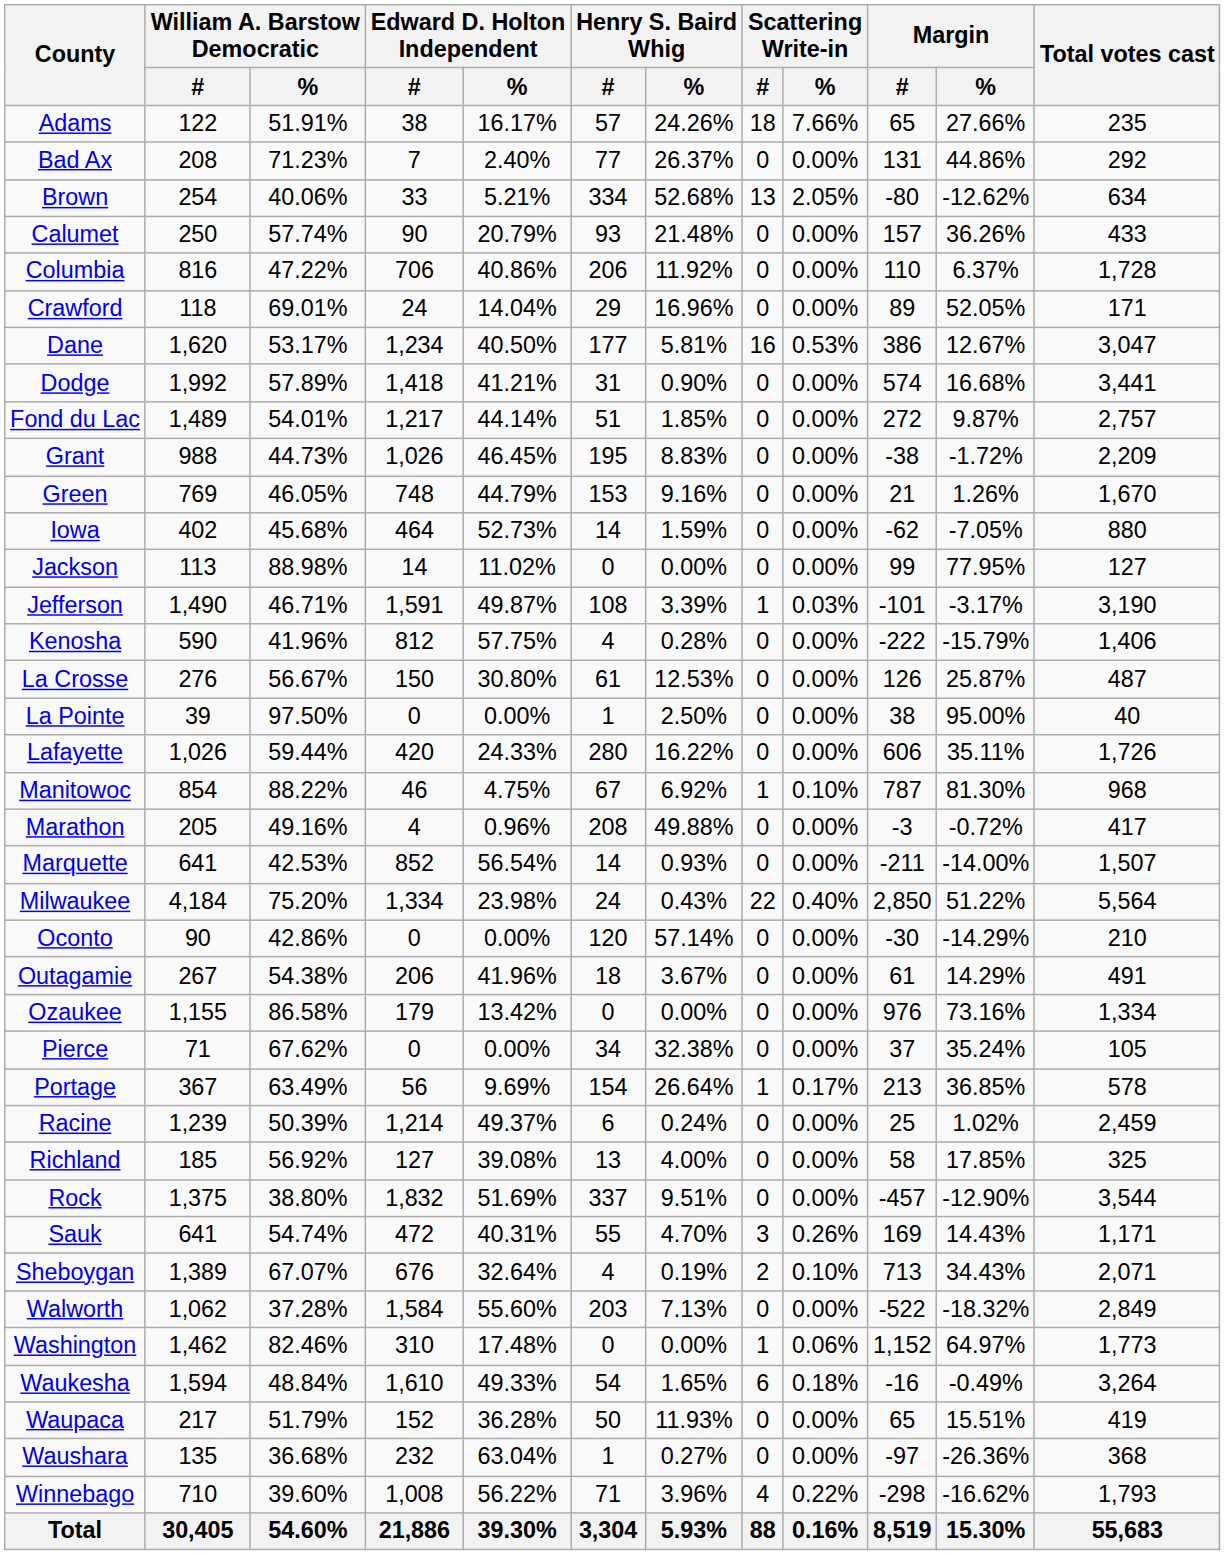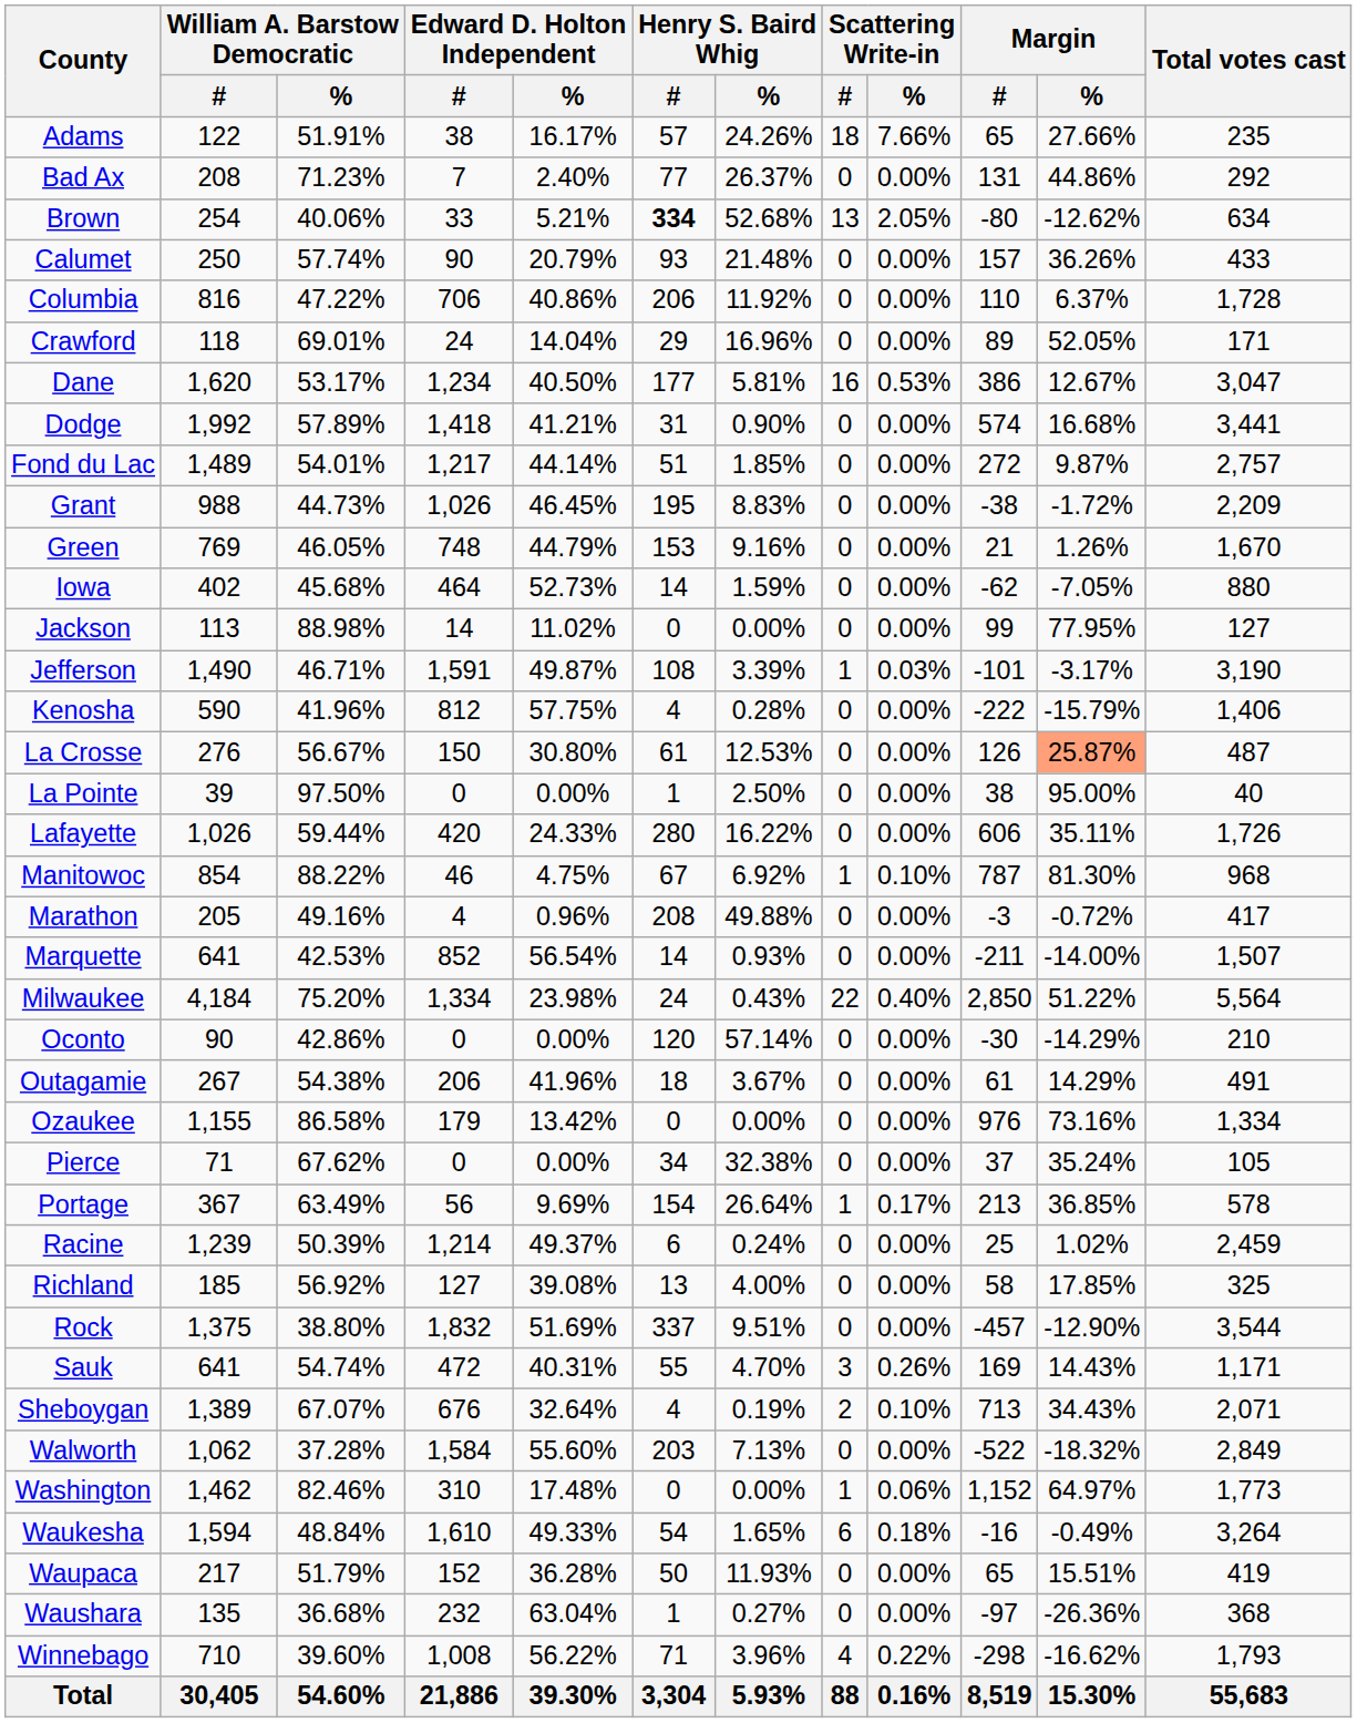Brown | Henry S. Baird Whig / #: normal -> bold
La Crosse | Margin / %: no background -> lightsalmon background
